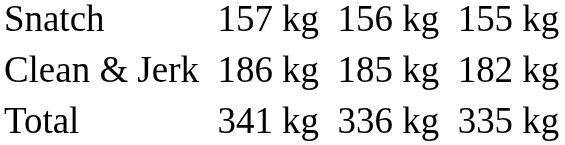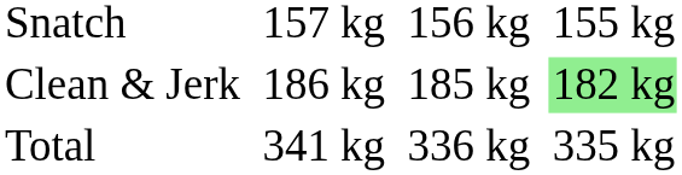Clean & Jerk | column 4: no background -> lightgreen background
